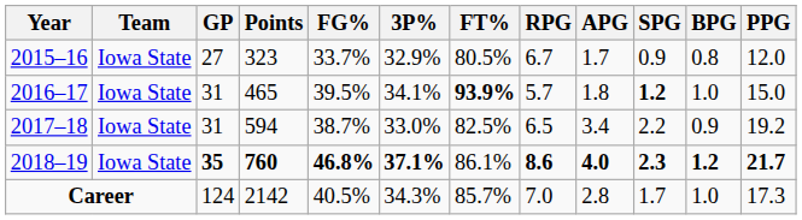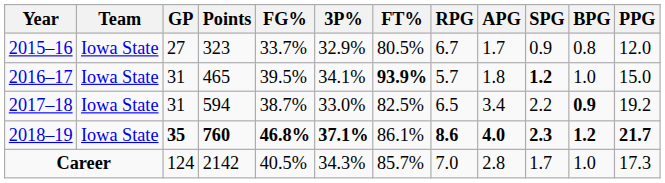2017–18 | BPG: normal -> bold
